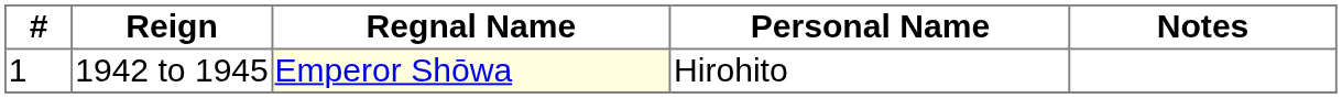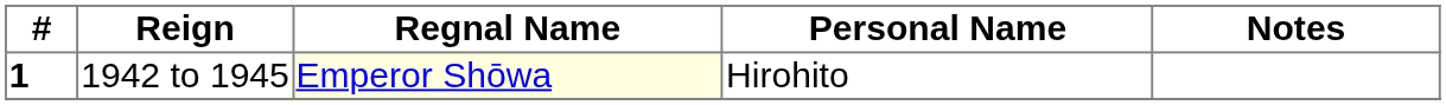1942 to 1945 | #: normal -> bold
